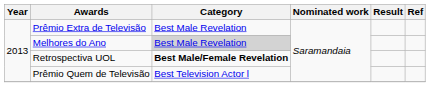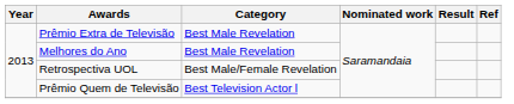Melhores do Ano | Category: lightgrey background -> no background
Retrospectiva UOL | Category: bold -> normal
